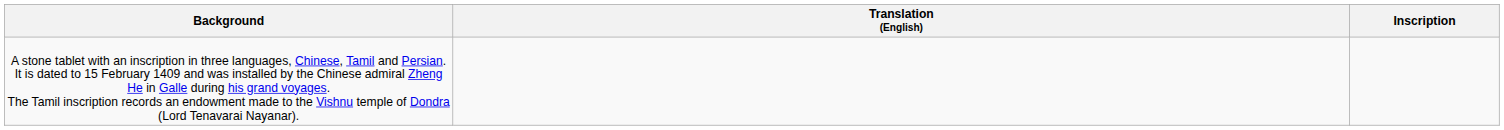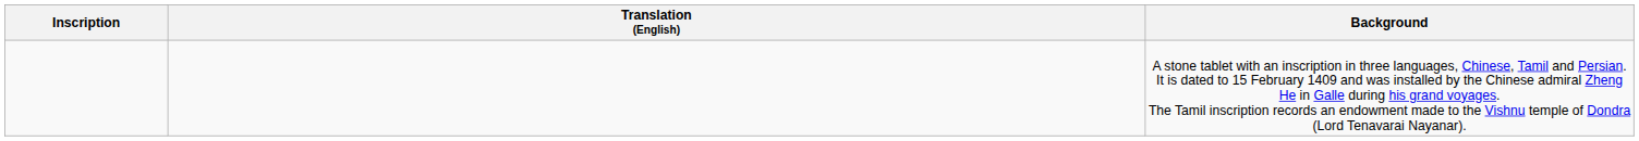columns swapped: Background <-> Inscription
